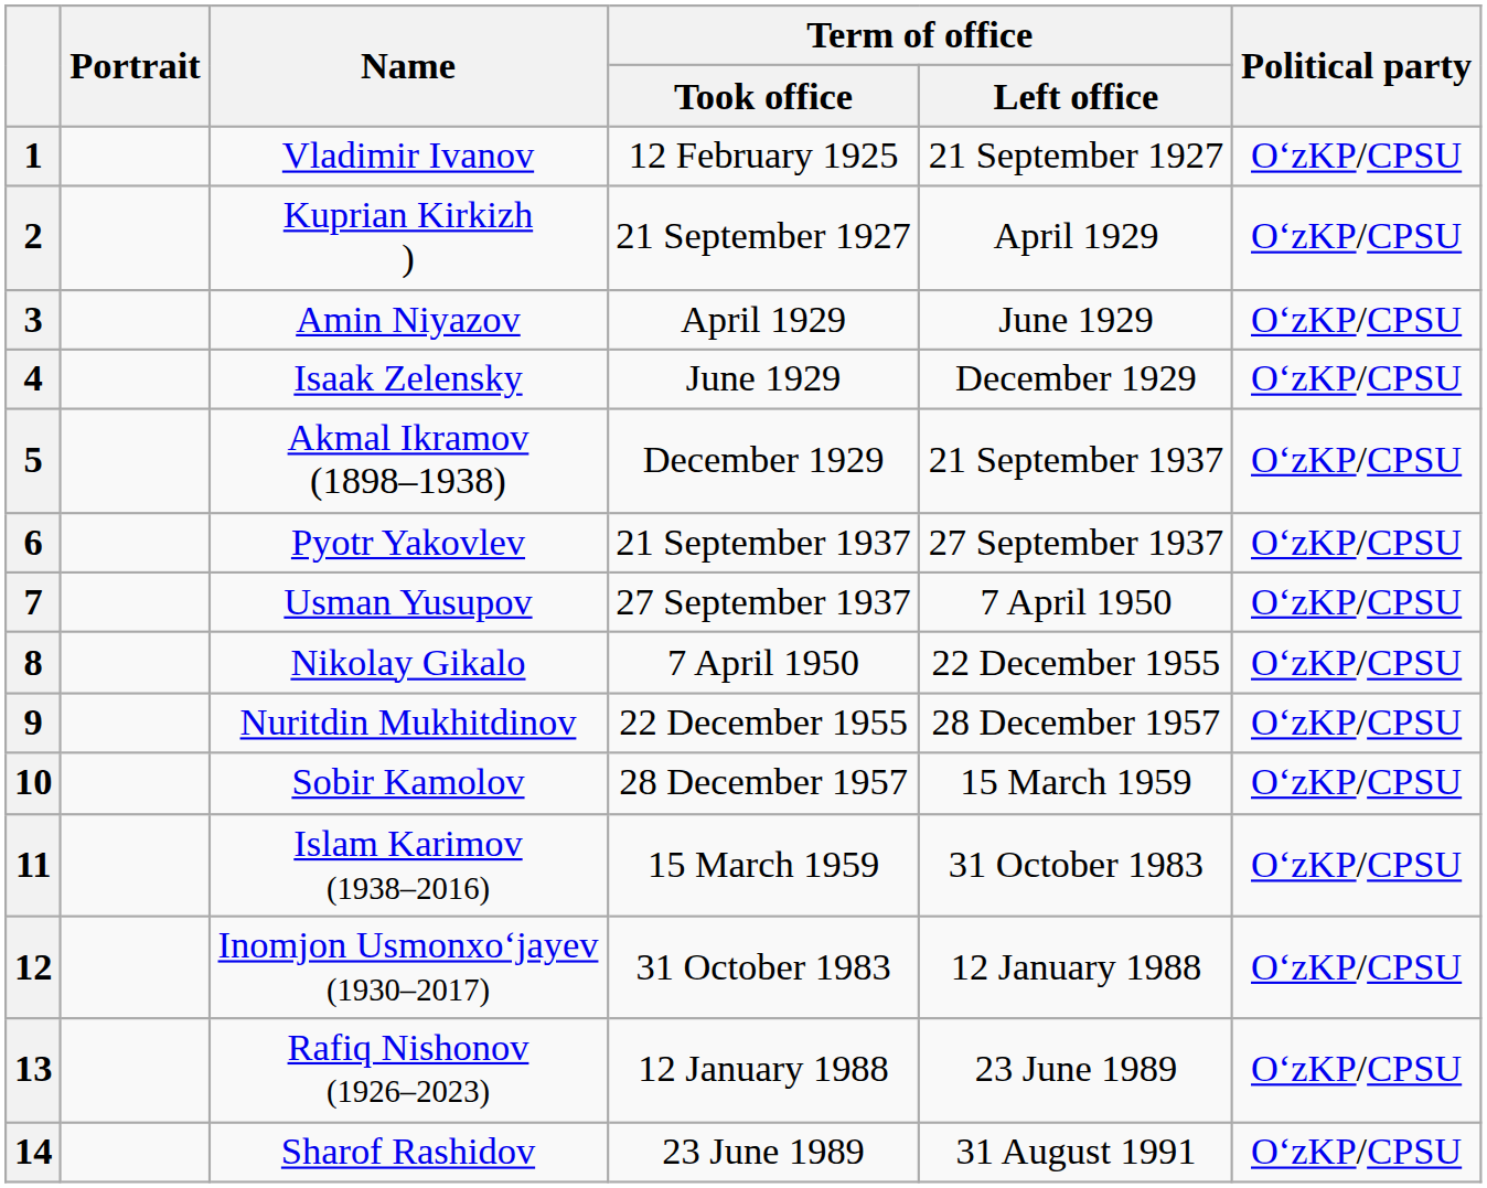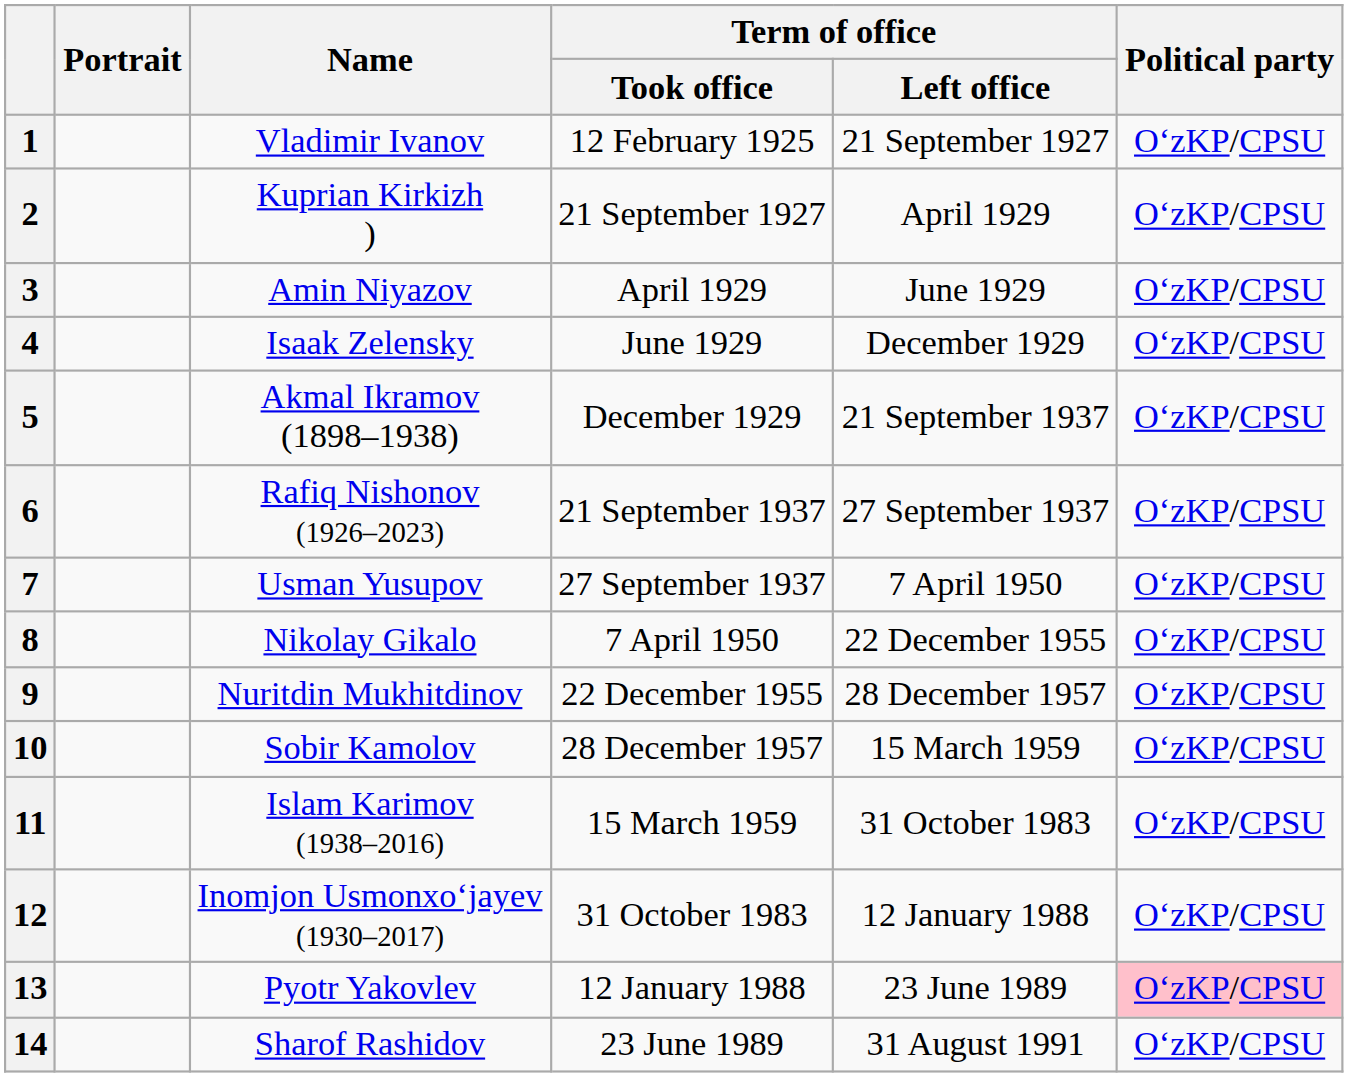6 | Name: Pyotr Yakovlev -> Rafiq Nishonov (1926–2023)
13 | Name: Rafiq Nishonov (1926–2023) -> Pyotr Yakovlev
13 | Political party: no background -> pink background
